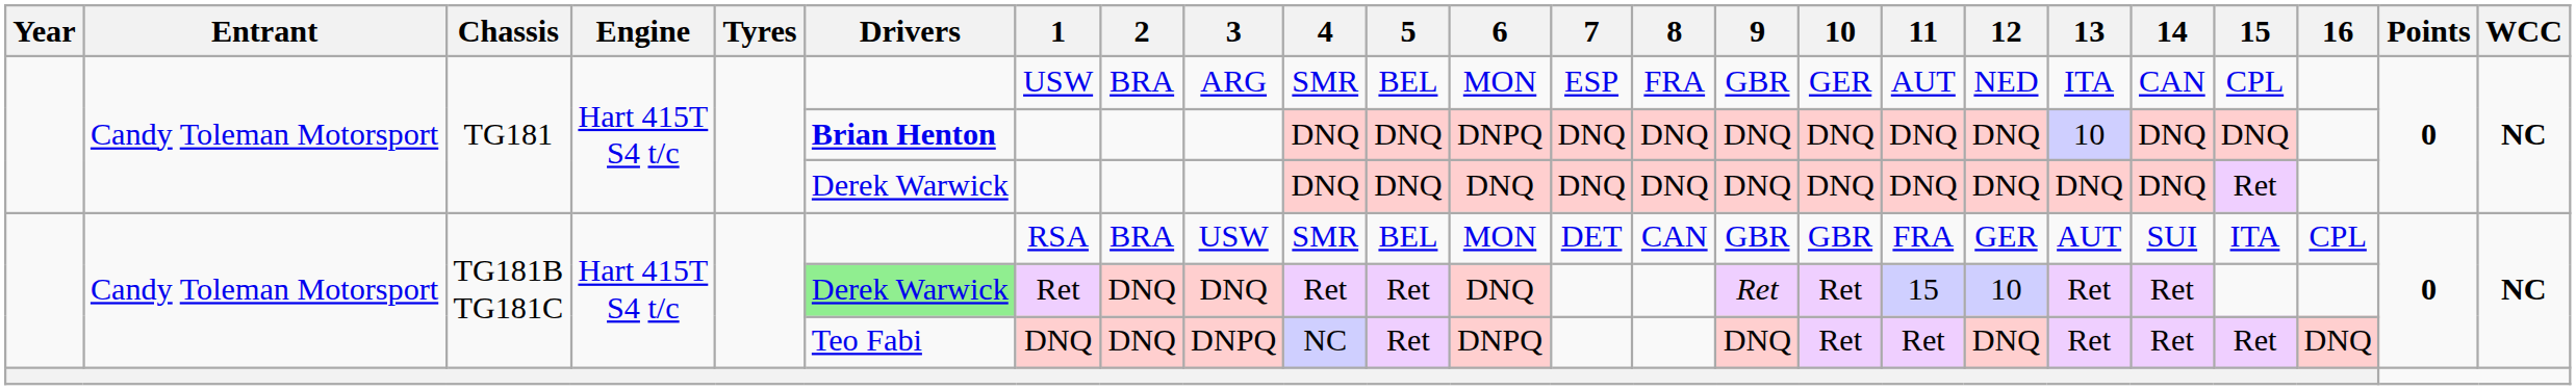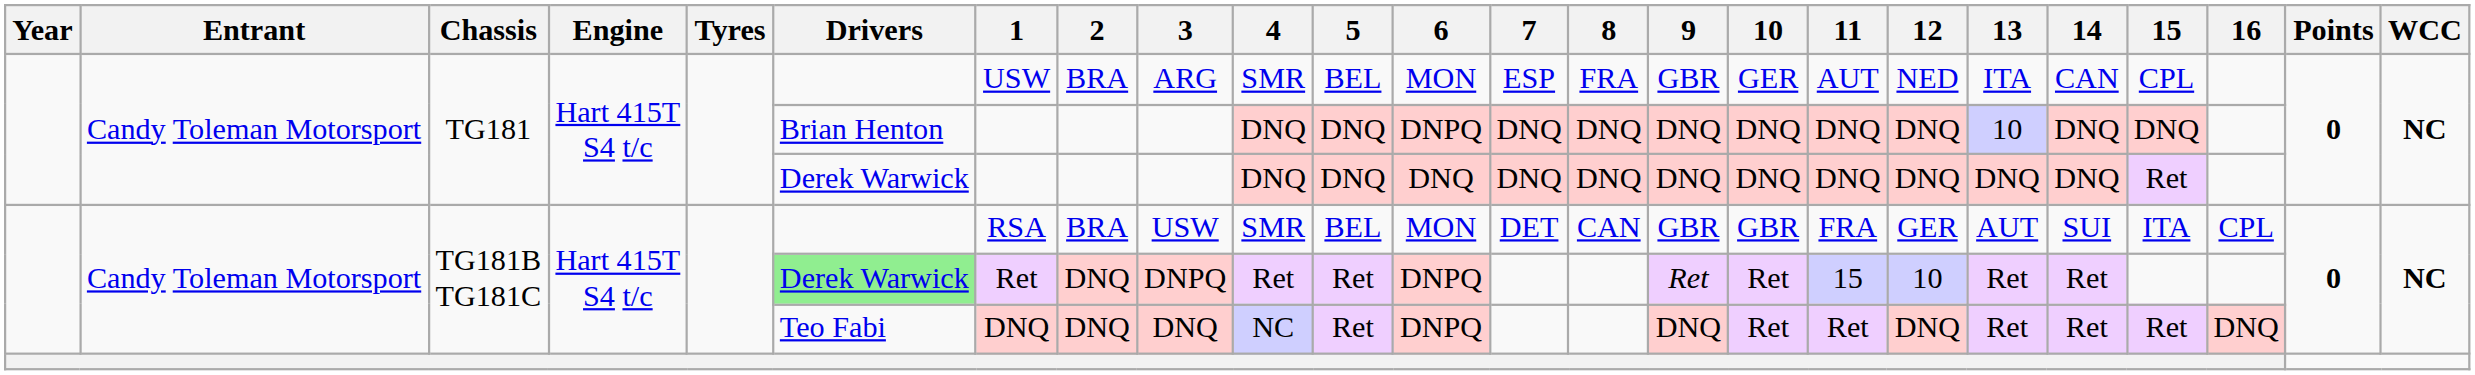row 3 | Drivers: bold -> normal
row 6 | 3: DNQ -> DNPQ
row 6 | 6: DNQ -> DNPQ
row 7 | 3: DNPQ -> DNQ
